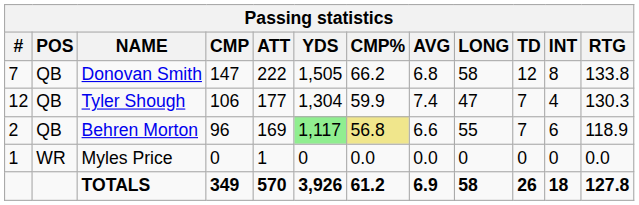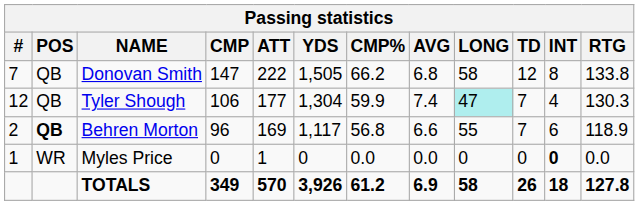Tyler Shough | LONG: no background -> paleturquoise background
Behren Morton | POS: normal -> bold
Behren Morton | YDS: lightgreen background -> no background
Behren Morton | CMP%: khaki background -> no background
Myles Price | INT: normal -> bold
